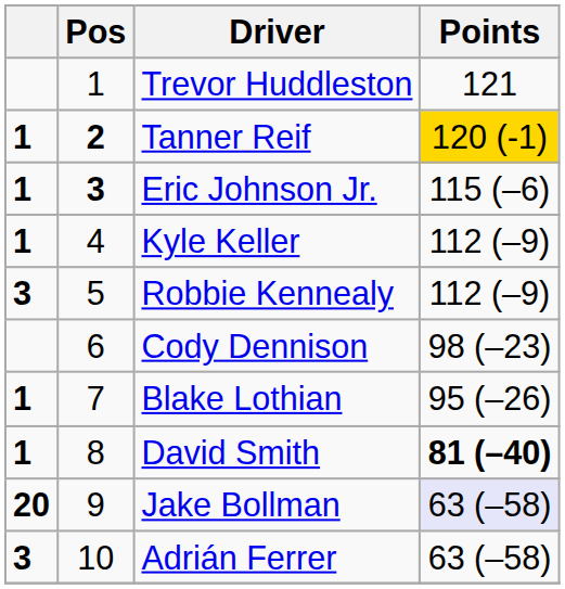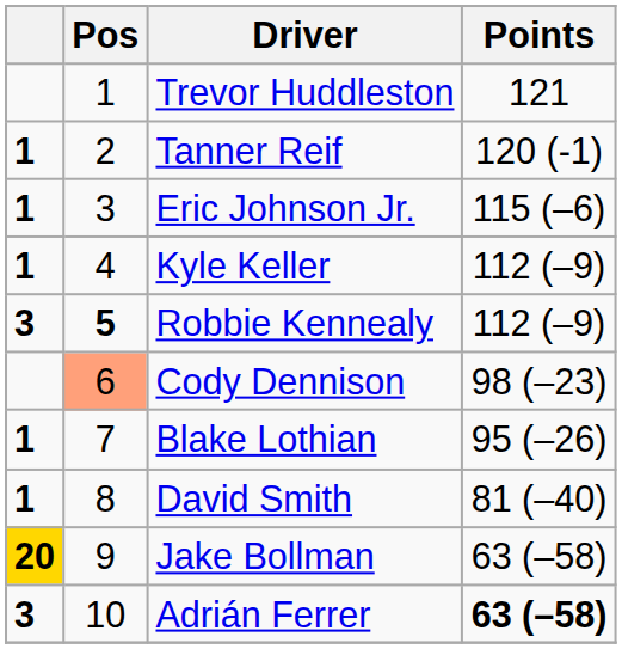Tanner Reif | Pos: bold -> normal
Tanner Reif | Points: gold background -> no background
Eric Johnson Jr. | Pos: bold -> normal
Robbie Kennealy | Pos: normal -> bold
Cody Dennison | Pos: no background -> lightsalmon background
David Smith | Points: bold -> normal
Jake Bollman | column 1: no background -> gold background
Jake Bollman | Points: lavender background -> no background
Adrián Ferrer | Points: normal -> bold
